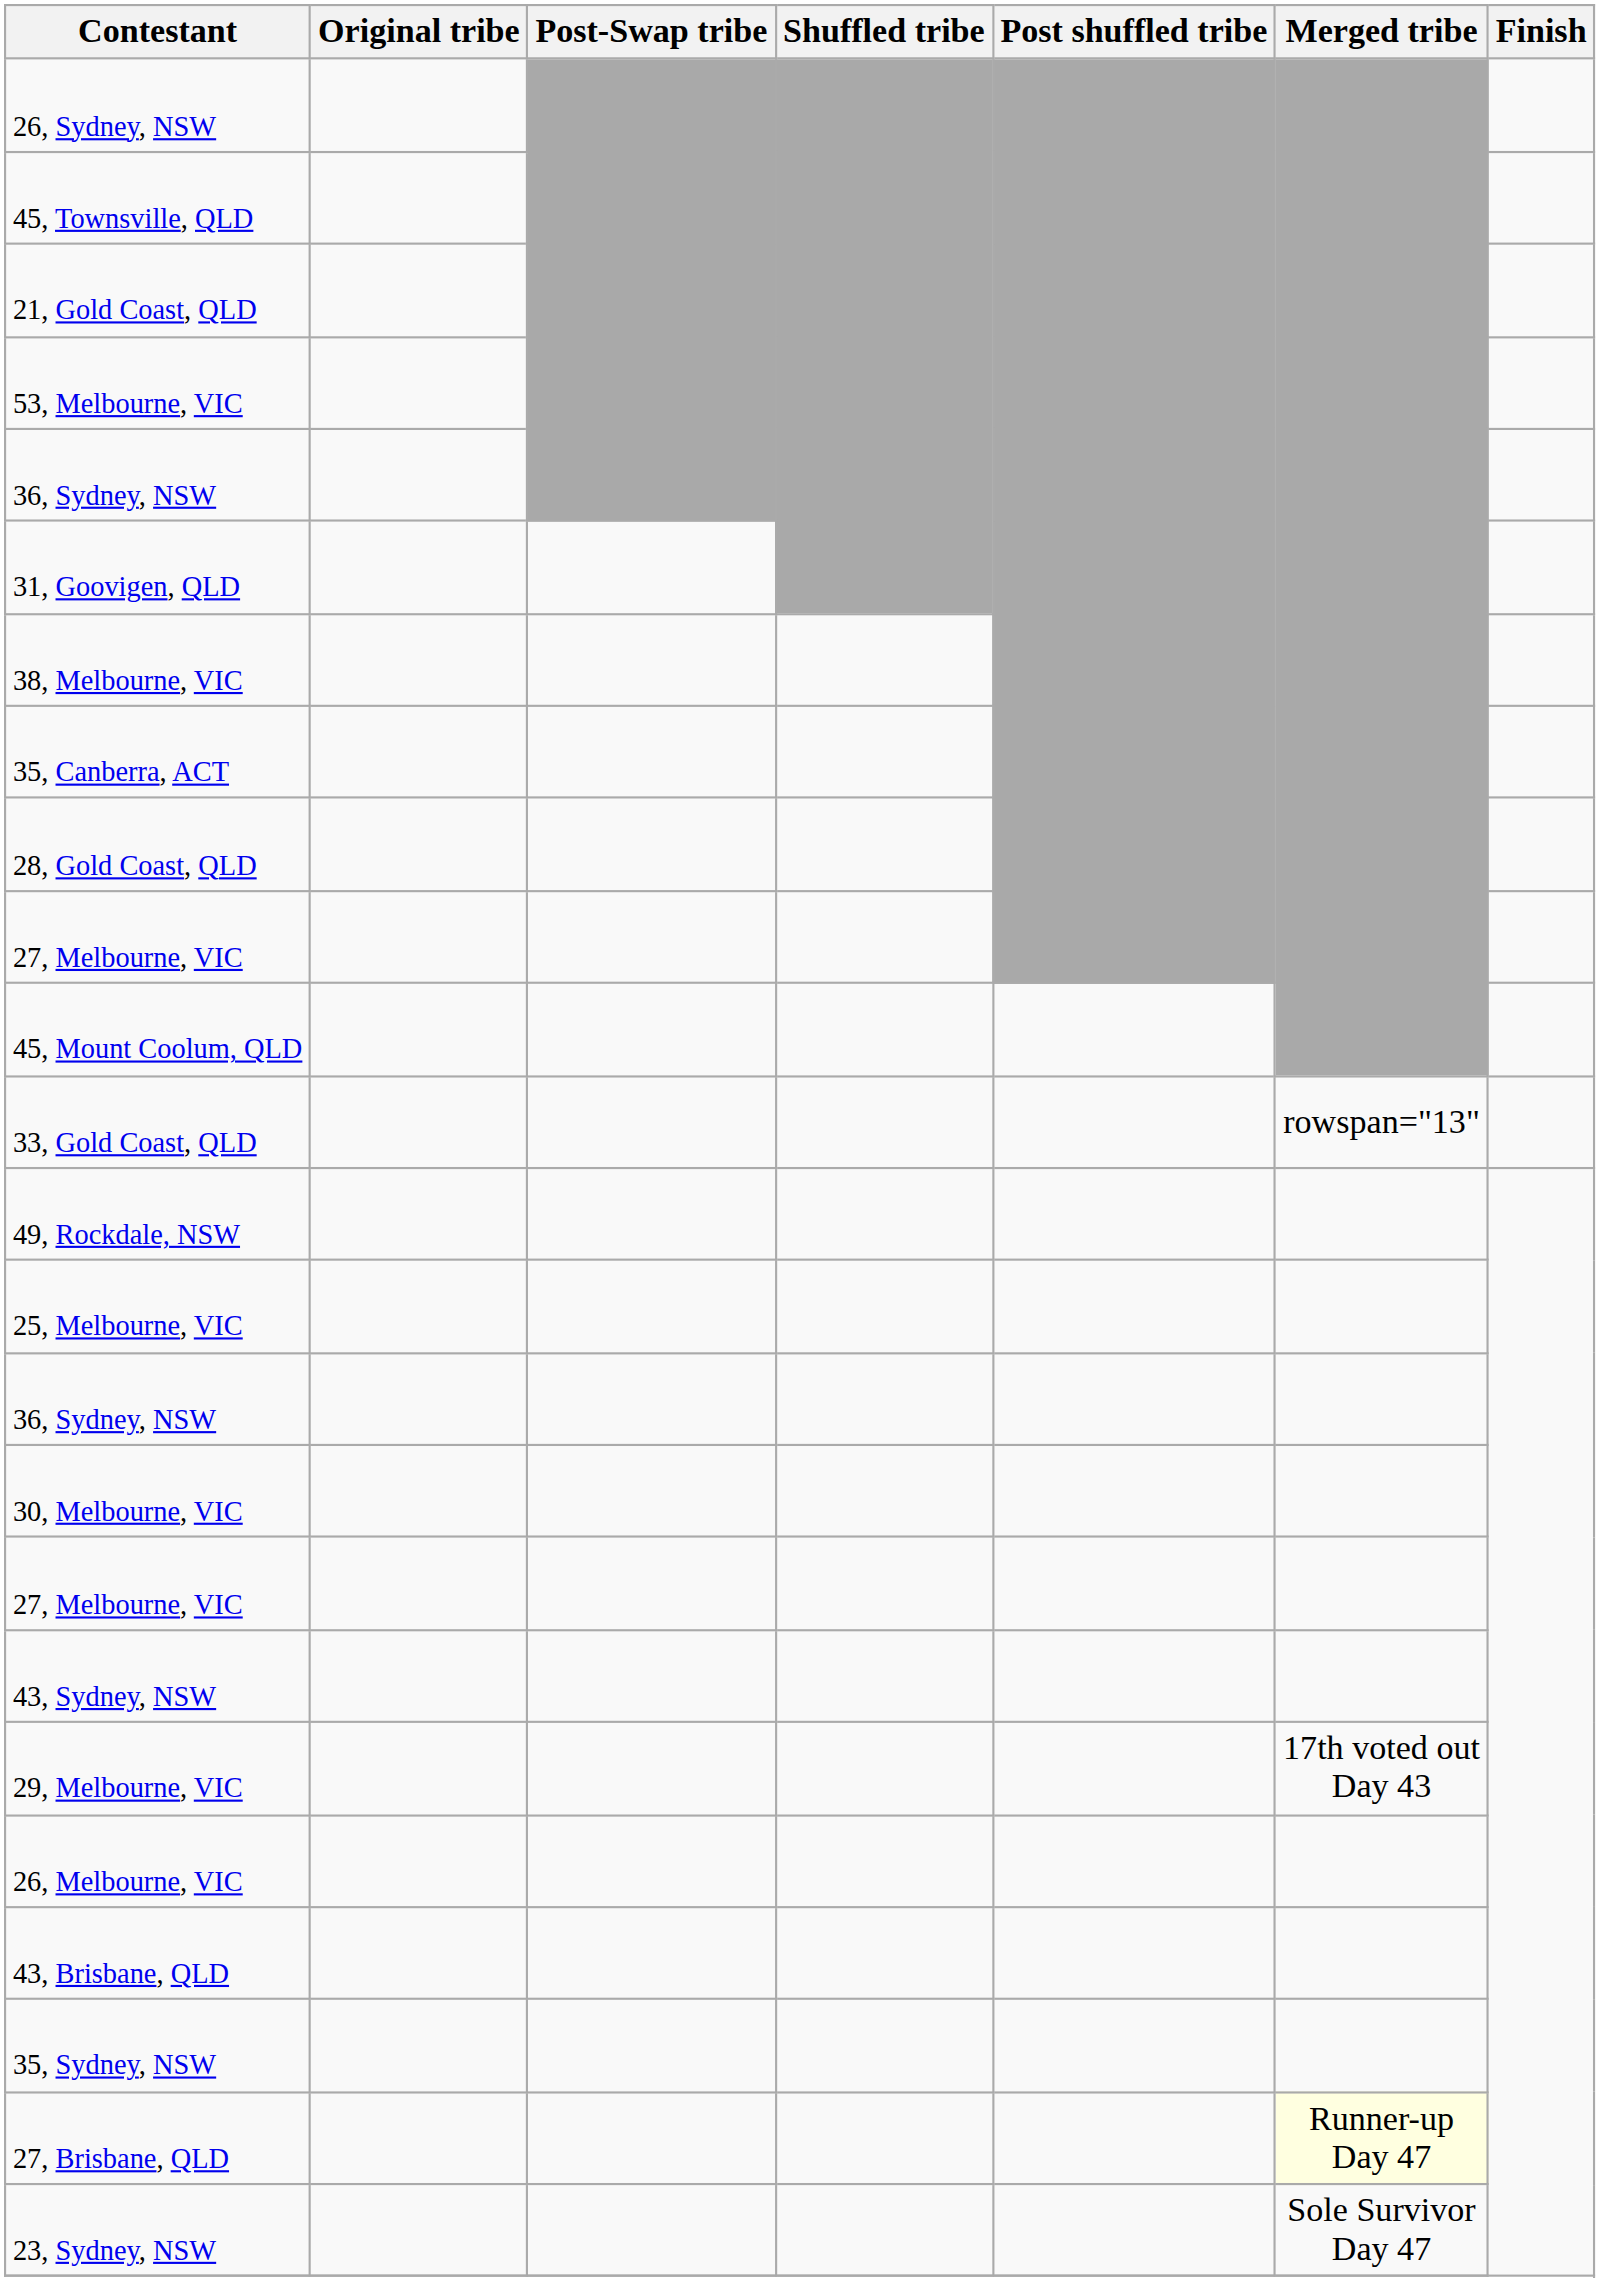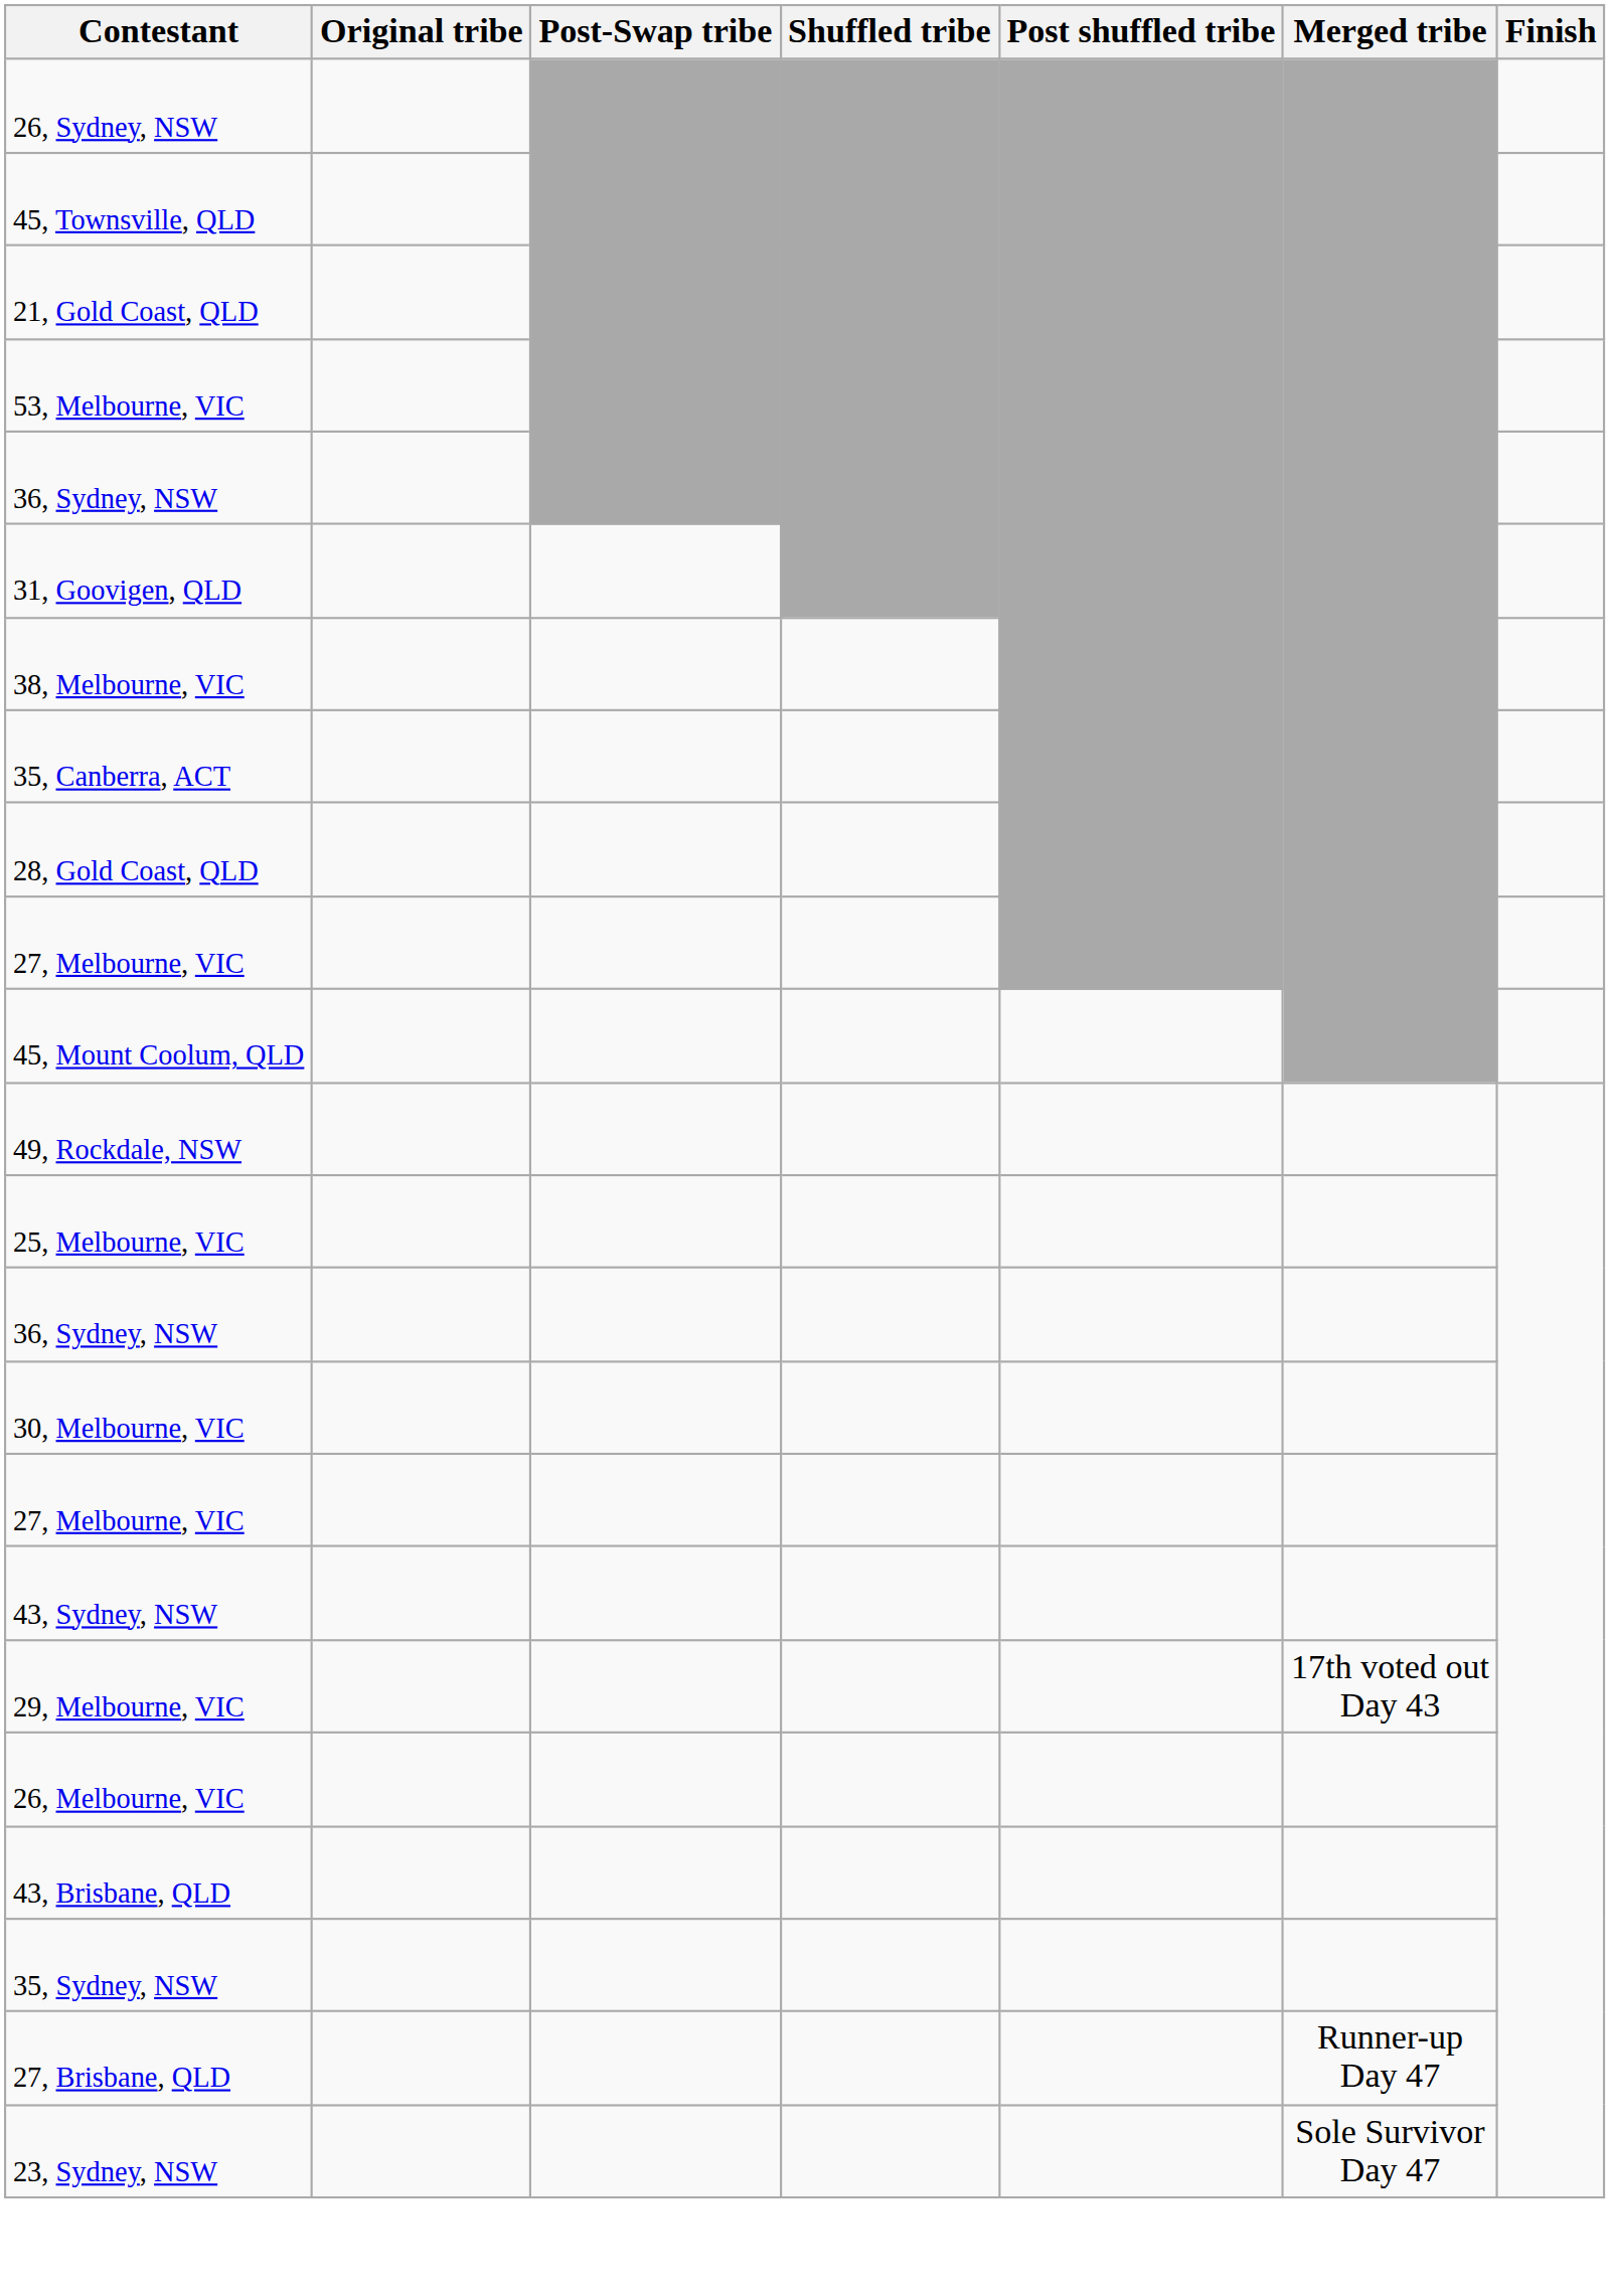- row: 33, Gold Coast, QLD | rowspan="13"
27, Brisbane, QLD | Merged tribe: lightyellow background -> no background
